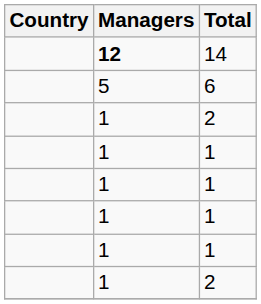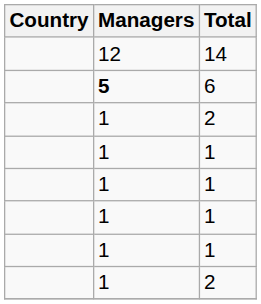14 | Managers: bold -> normal
6 | Managers: normal -> bold
